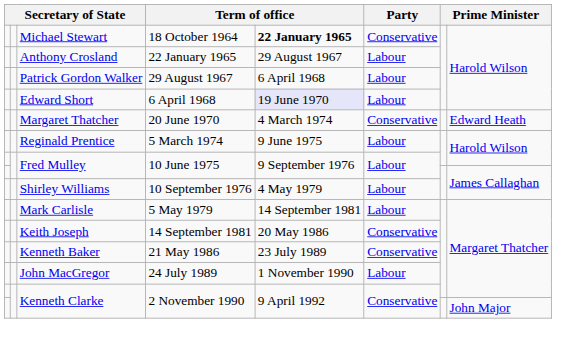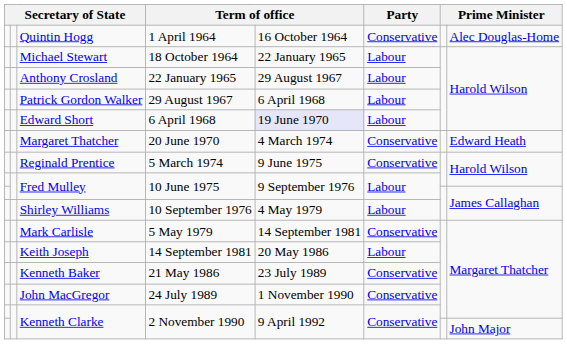+ row: Quintin Hogg | 1 April 1964 | 16 October 1964 | Conservative | Alec Douglas-Home
Michael Stewart | column 5: bold -> normal
Michael Stewart | Party: Conservative -> Labour
Reginald Prentice | Party: Labour -> Conservative
Mark Carlisle | Party: Labour -> Conservative
Keith Joseph | Party: Conservative -> Labour
John MacGregor | Party: Labour -> Conservative
